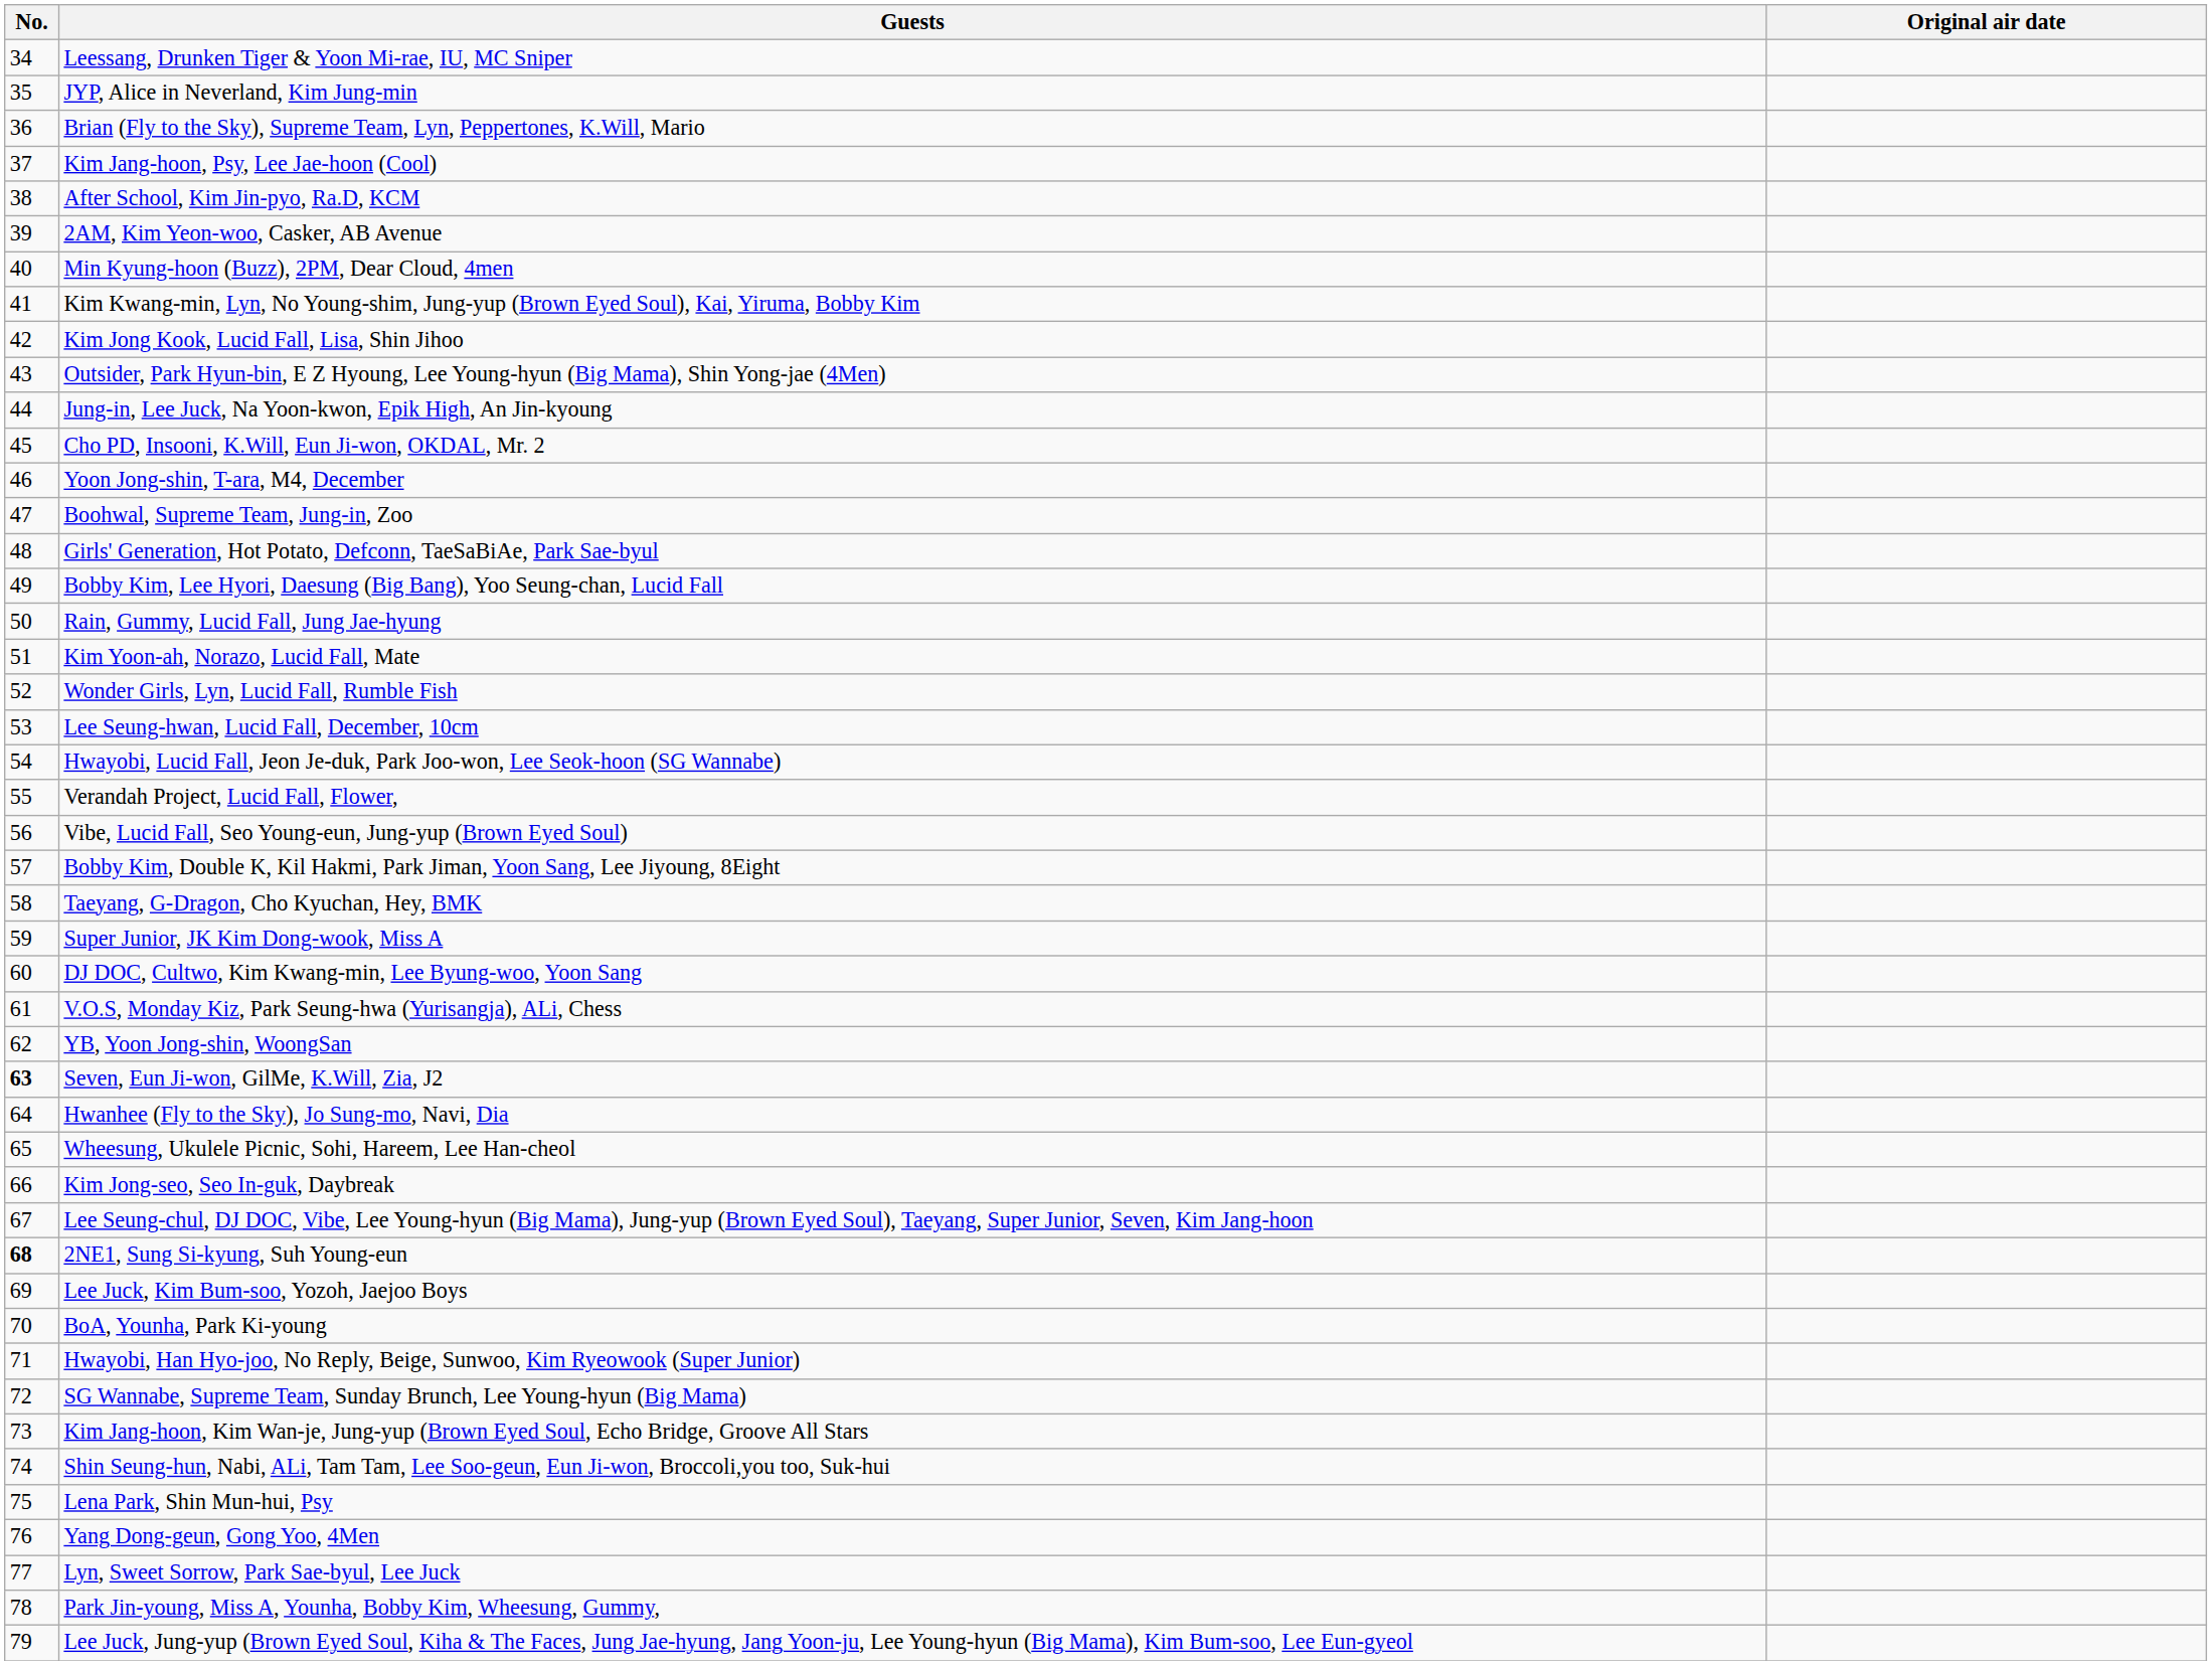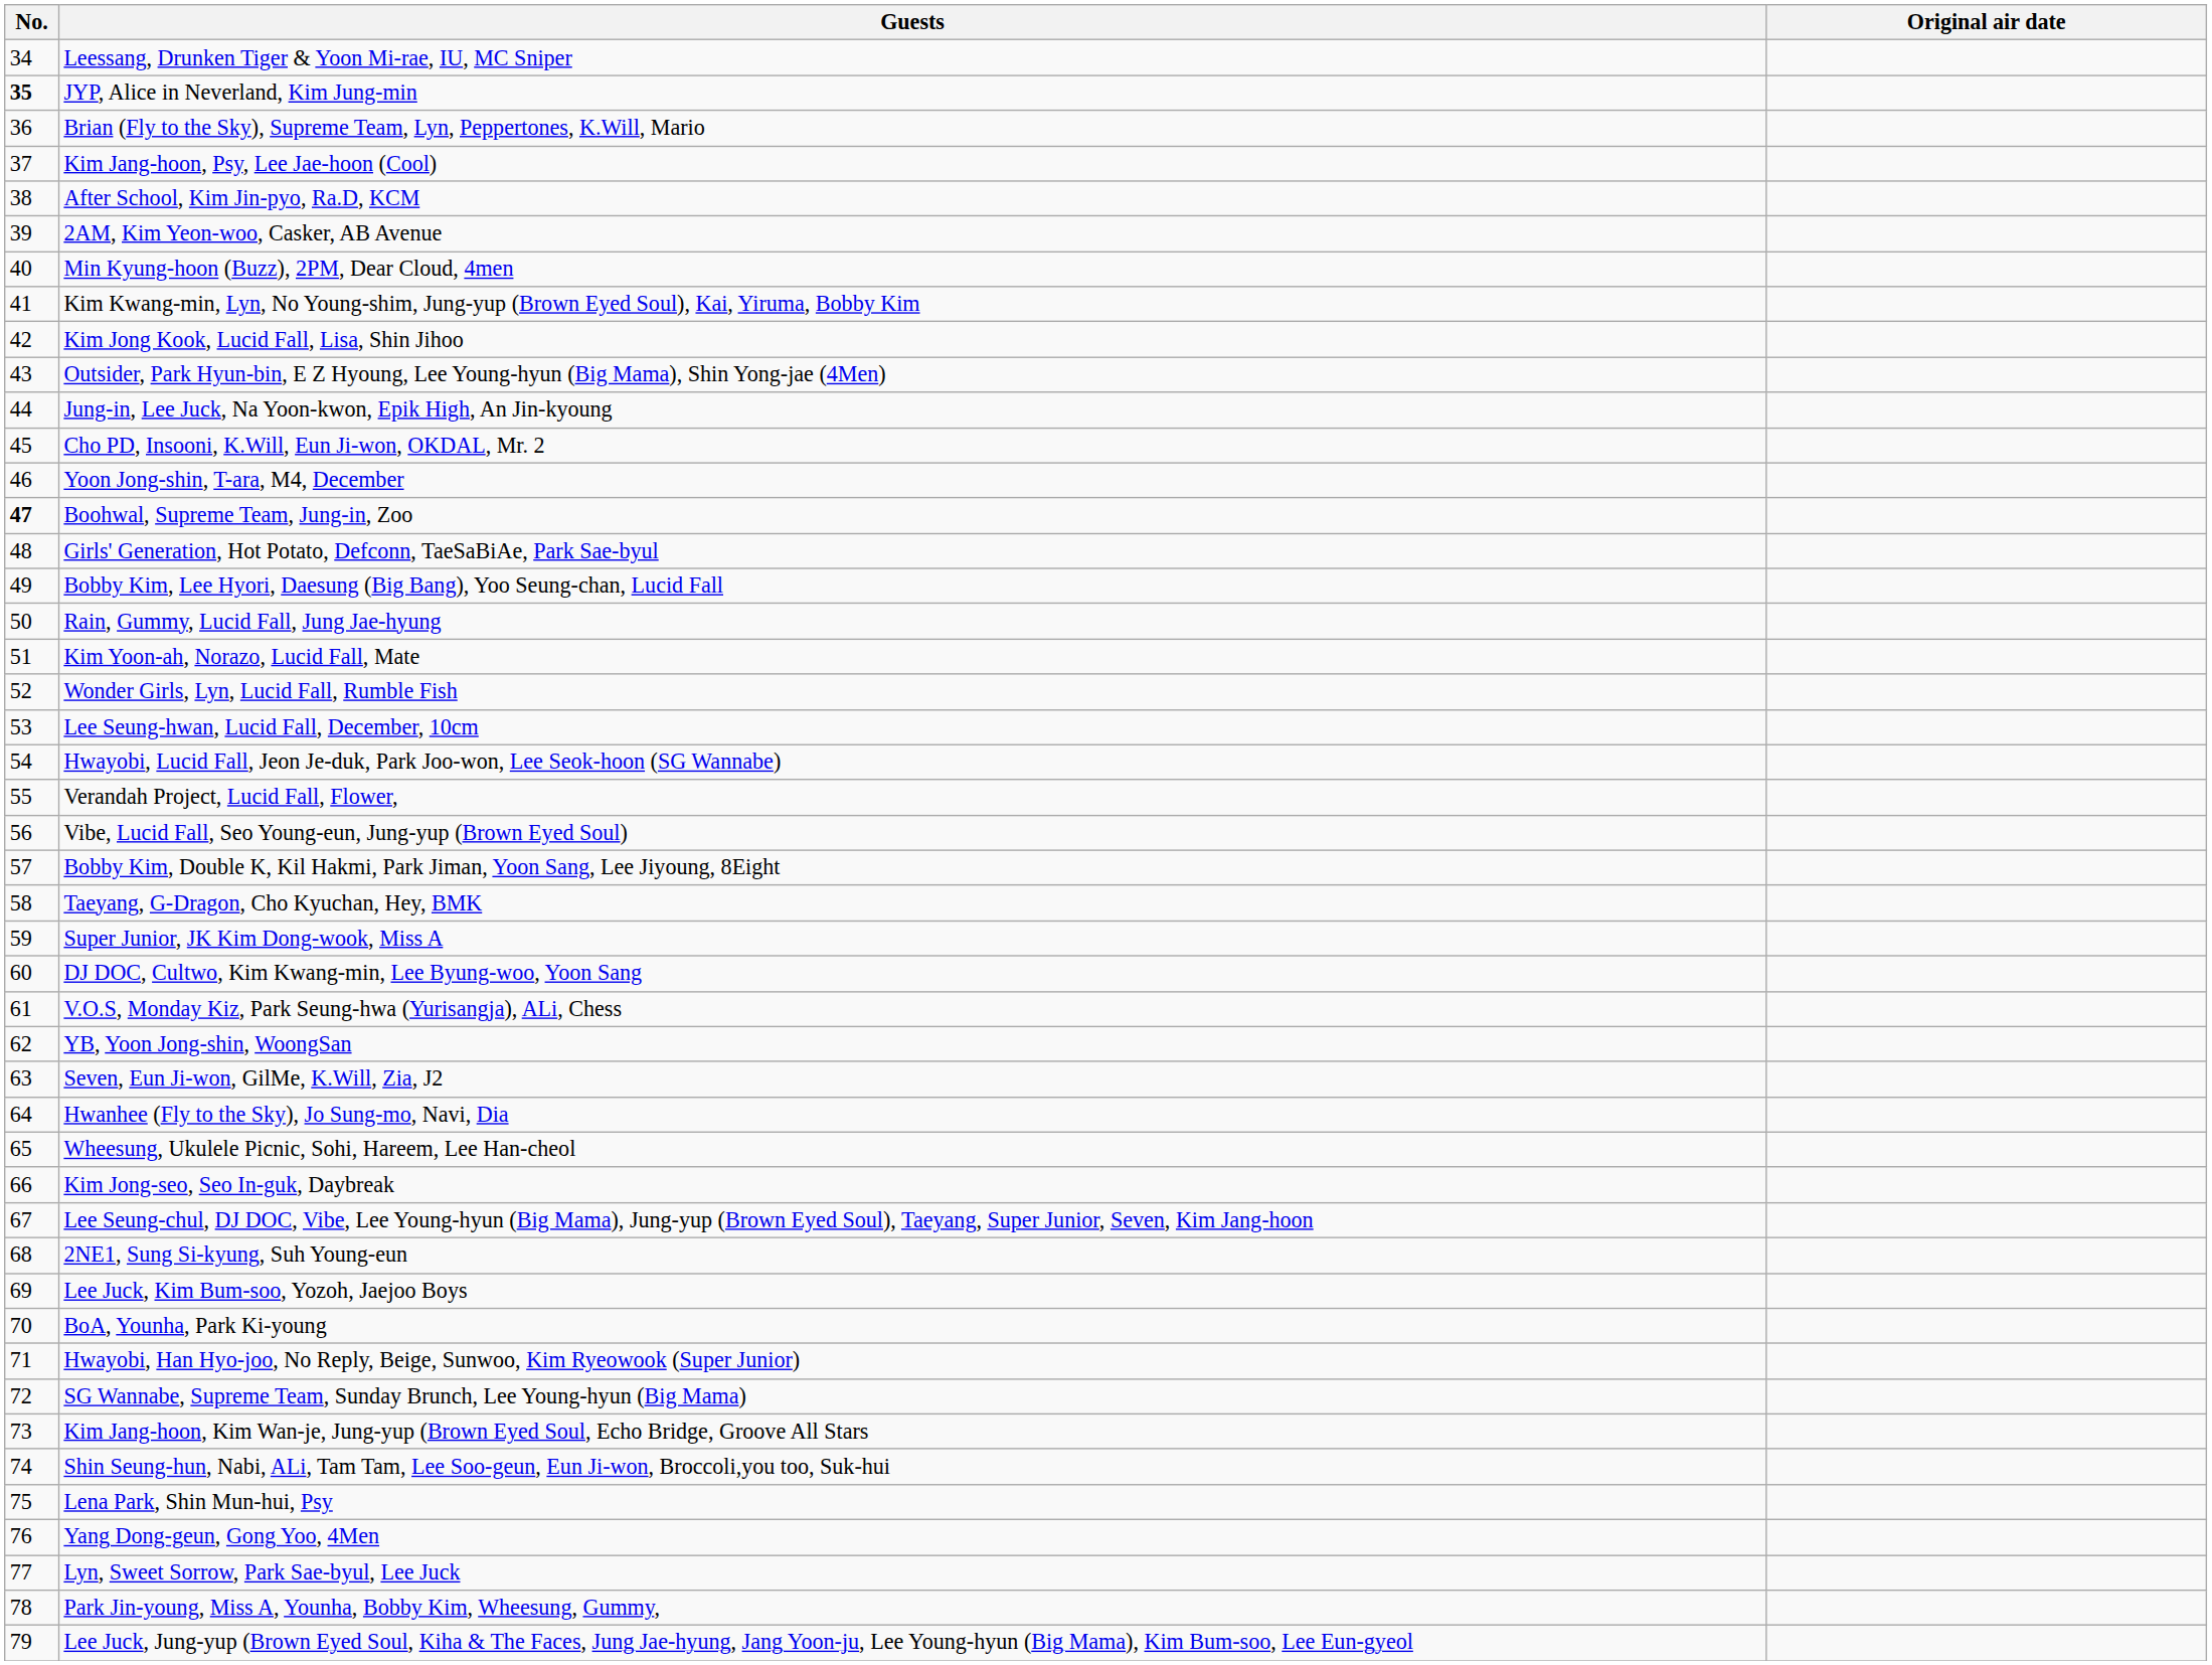JYP, Alice in Neverland, Kim Jung-min | No.: normal -> bold
Boohwal, Supreme Team, Jung-in, Zoo | No.: normal -> bold
Seven, Eun Ji-won, GilMe, K.Will, Zia, J2 | No.: bold -> normal
2NE1, Sung Si-kyung, Suh Young-eun | No.: bold -> normal
